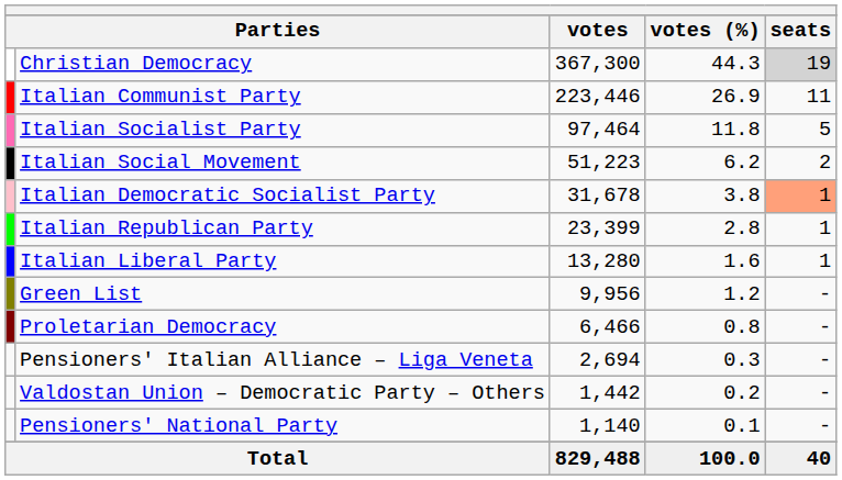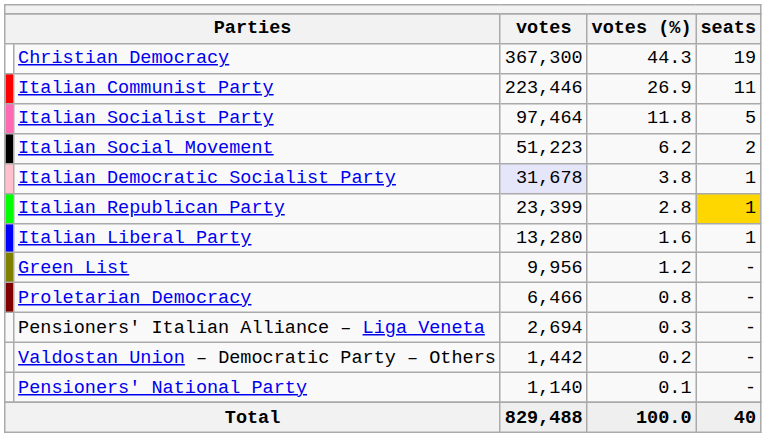Christian Democracy | seats: lightgrey background -> no background
Italian Democratic Socialist Party | votes: no background -> lavender background
Italian Democratic Socialist Party | seats: lightsalmon background -> no background
Italian Republican Party | seats: no background -> gold background
